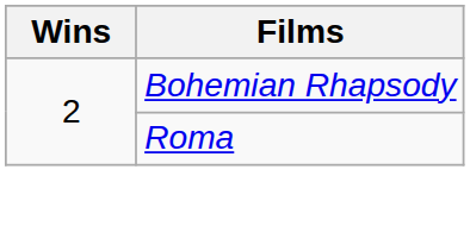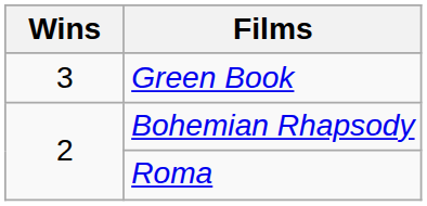+ row: 3 | Green Book
